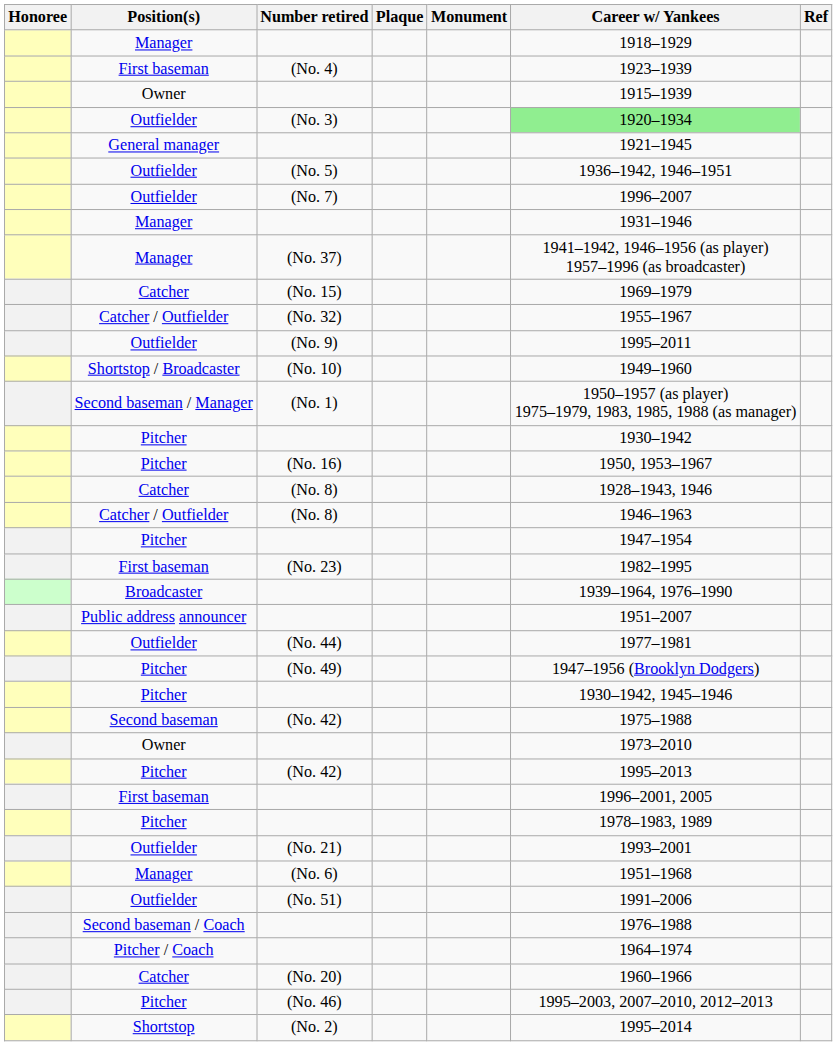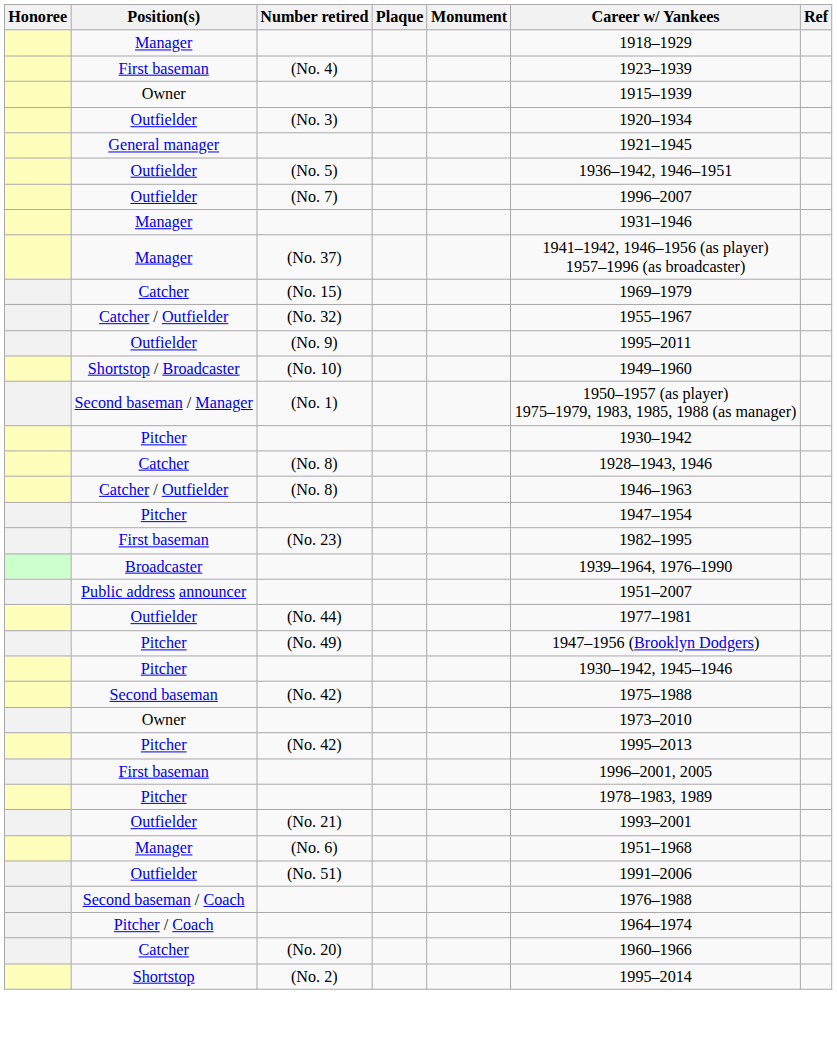(No. 3) | Career w/ Yankees: lightgreen background -> no background
- row: Pitcher | (No. 16) | 1950, 1953–1967
- row: Pitcher | (No. 46) | 1995–2003, 2007–2010, 2012–2013
